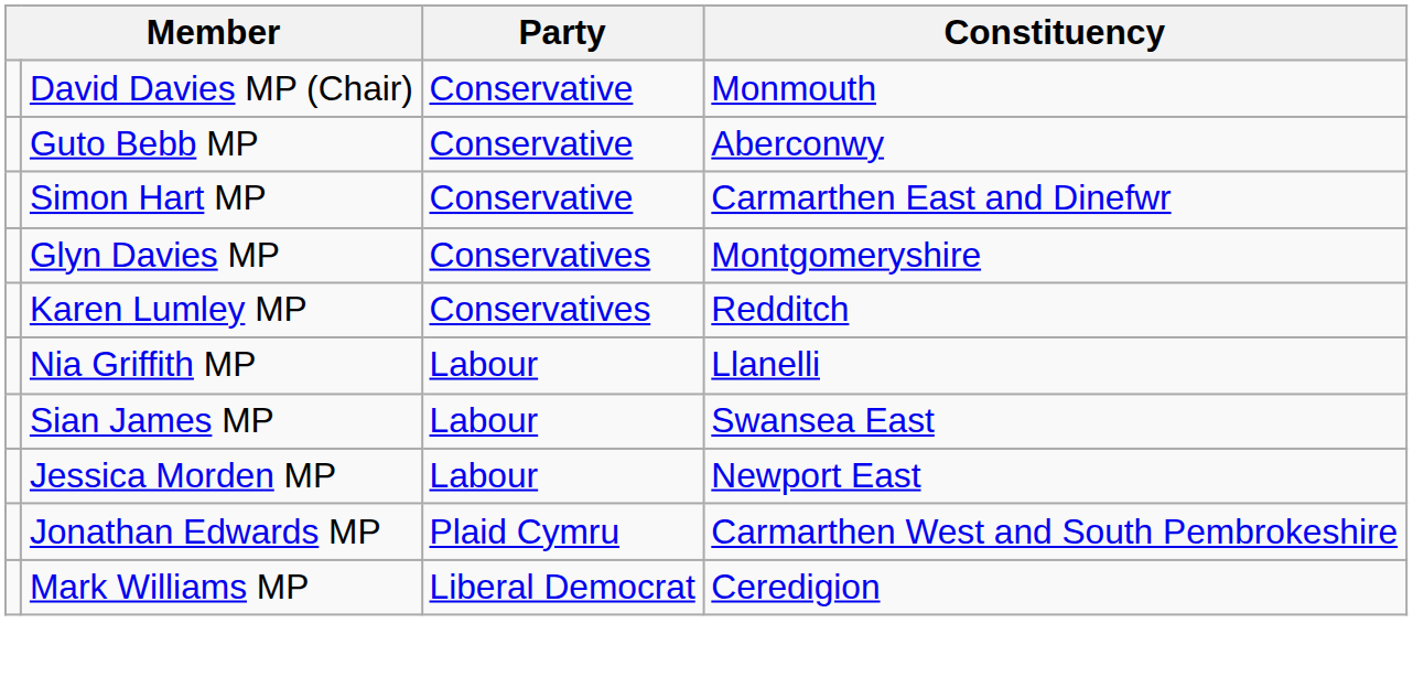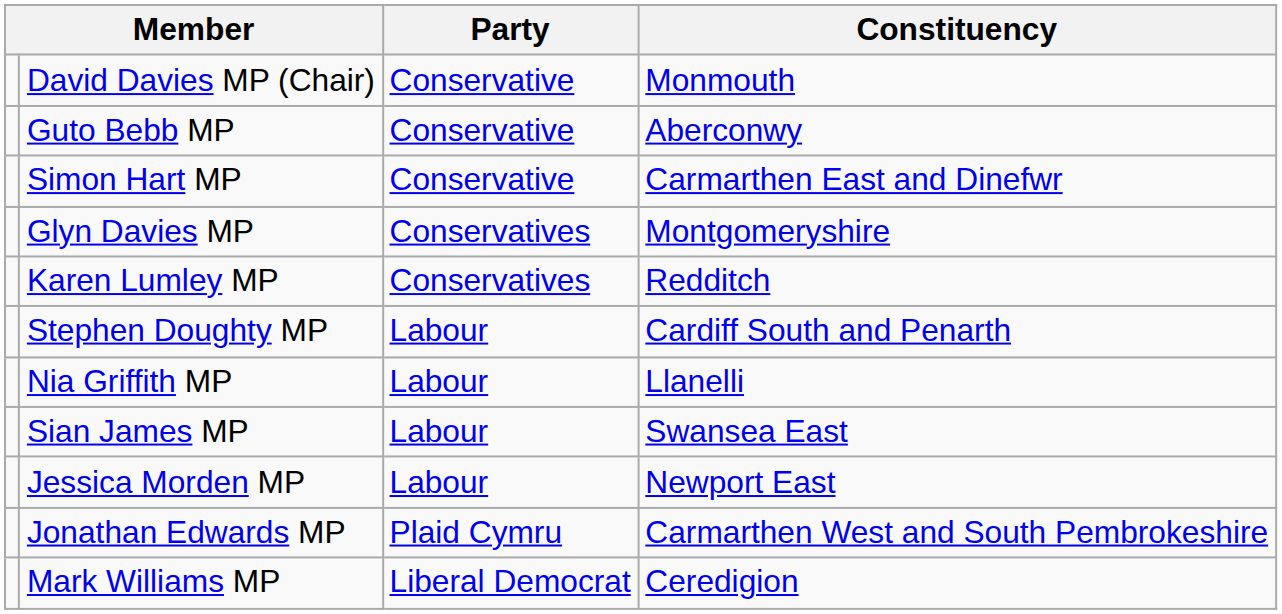+ row: Stephen Doughty MP | Labour | Cardiff South and Penarth
